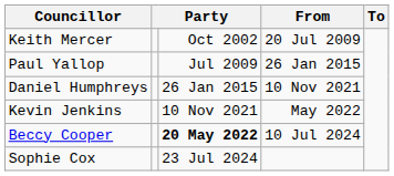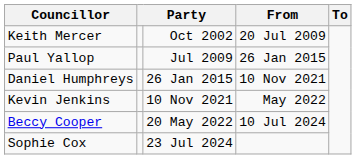Beccy Cooper | column 3: bold -> normal
